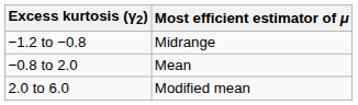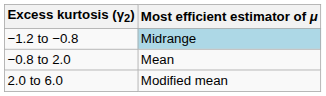−1.2 to −0.8 | Most efficient estimator of μ: no background -> lightblue background
